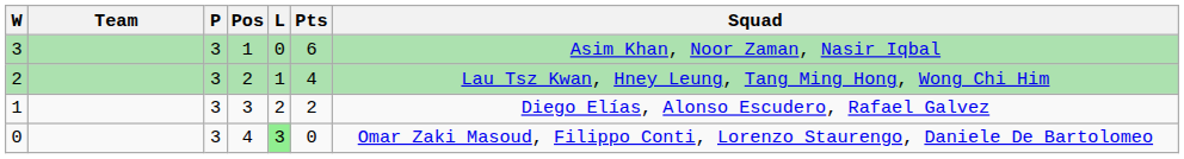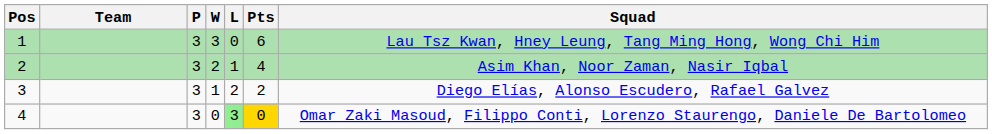columns swapped: Pos <-> W
row 2 | Squad: Asim Khan, Noor Zaman, Nasir Iqbal -> Lau Tsz Kwan, Hney Leung, Tang Ming Hong, Wong Chi Him
row 3 | Squad: Lau Tsz Kwan, Hney Leung, Tang Ming Hong, Wong Chi Him -> Asim Khan, Noor Zaman, Nasir Iqbal
row 5 | Pts: no background -> gold background
